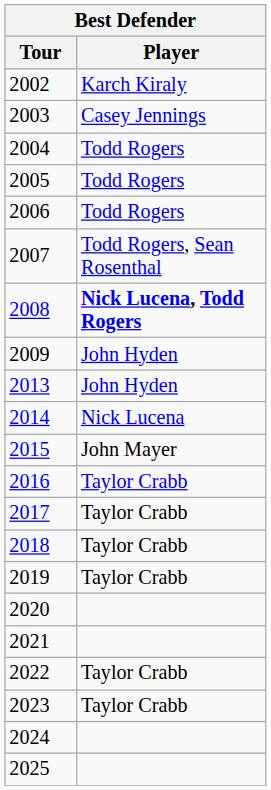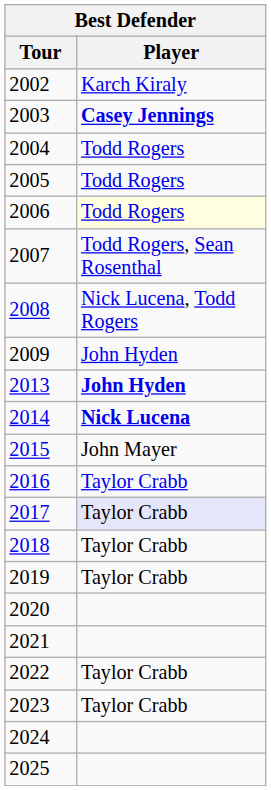2003 | Player: normal -> bold
2006 | Player: no background -> lightyellow background
2008 | Player: bold -> normal
2013 | Player: normal -> bold
2014 | Player: normal -> bold
2017 | Player: no background -> lavender background
